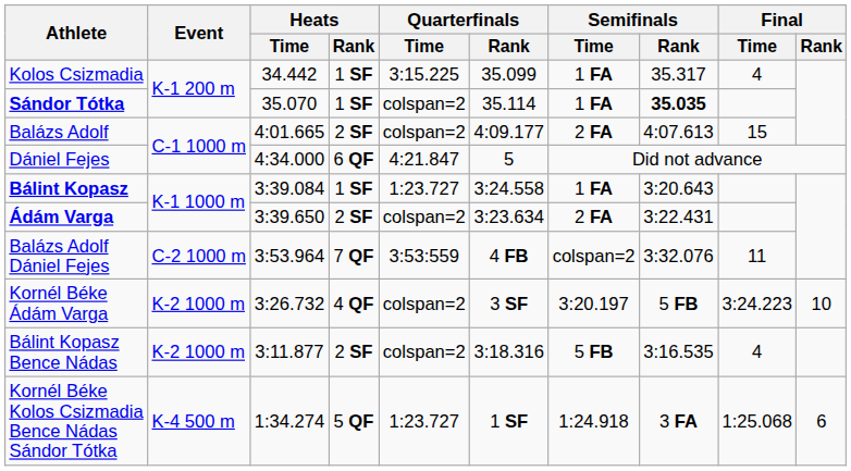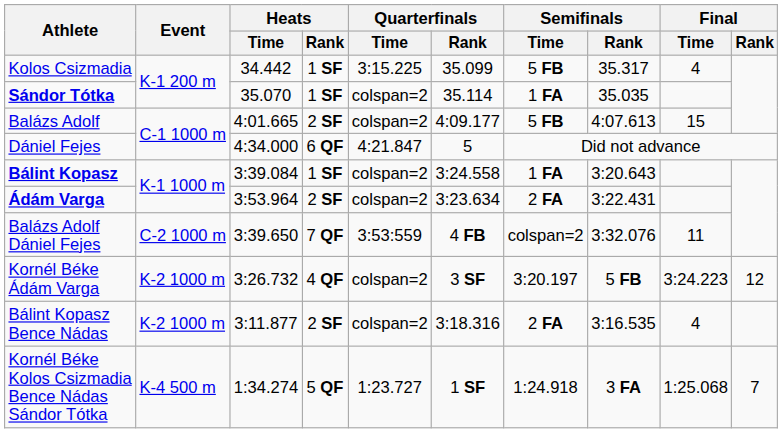Kolos Csizmadia | Semifinals / Time: 1 FA -> 5 FB
Sándor Tótka | Semifinals / Rank: bold -> normal
Balázs Adolf | Semifinals / Time: 2 FA -> 5 FB
Bálint Kopasz | Quarterfinals / Time: 1:23.727 -> colspan=2
Ádám Varga | Heats / Time: 3:39.650 -> 3:53.964
Balázs Adolf Dániel Fejes | Heats / Time: 3:53.964 -> 3:39.650
Kornél Béke Ádám Varga | Final / Rank: 10 -> 12
Bálint Kopasz Bence Nádas | Semifinals / Time: 5 FB -> 2 FA
Kornél Béke Kolos Csizmadia Bence Nádas Sándor Tótka | Final / Rank: 6 -> 7
